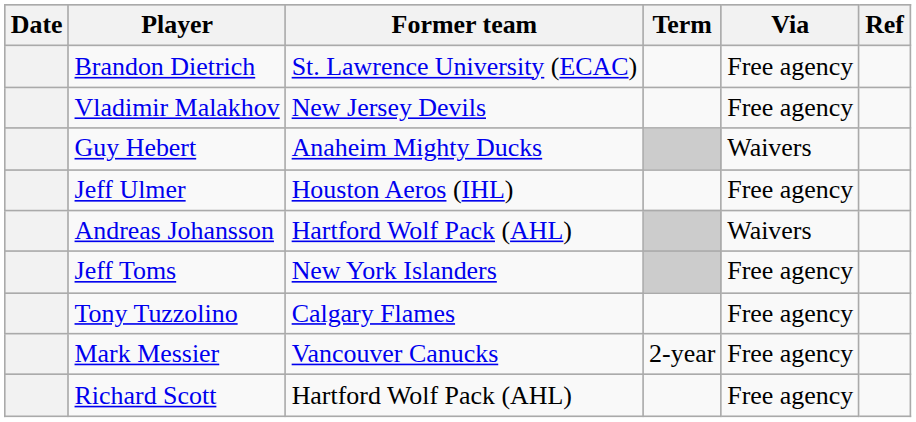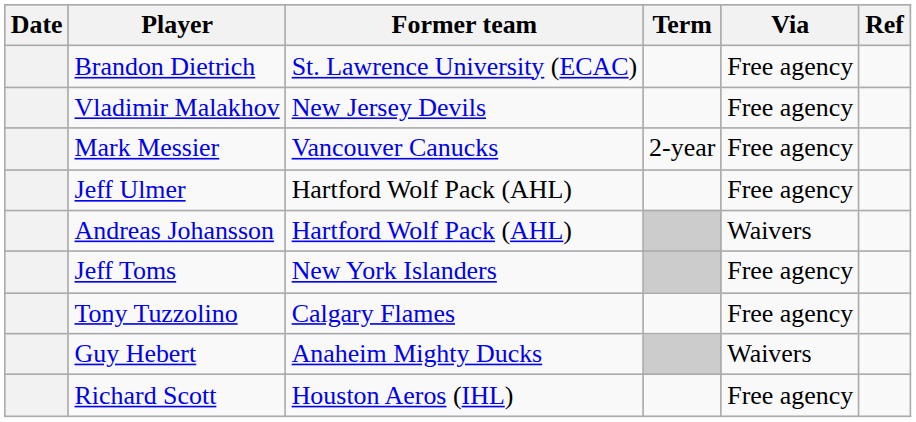rows swapped: Mark Messier <-> Guy Hebert
Jeff Ulmer | Former team: Houston Aeros (IHL) -> Hartford Wolf Pack (AHL)
Richard Scott | Former team: Hartford Wolf Pack (AHL) -> Houston Aeros (IHL)
